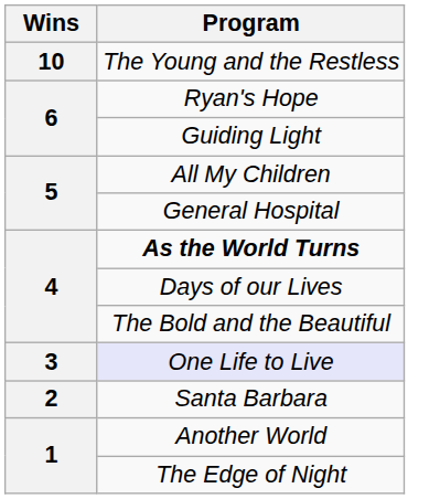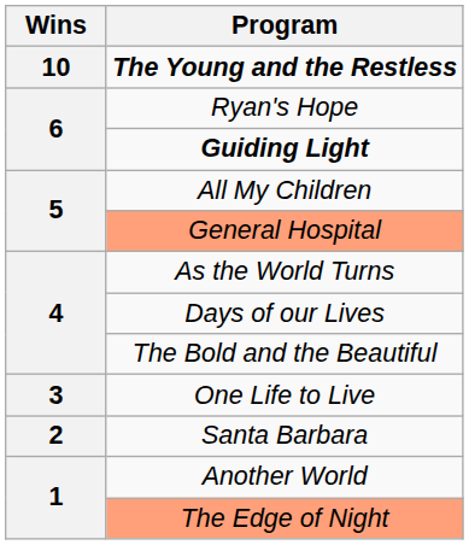The Young and the Restless | Program: normal -> bold
Guiding Light | Program: normal -> bold
General Hospital | Program: no background -> lightsalmon background
As the World Turns | Program: bold -> normal
One Life to Live | Program: lavender background -> no background
The Edge of Night | Program: no background -> lightsalmon background
